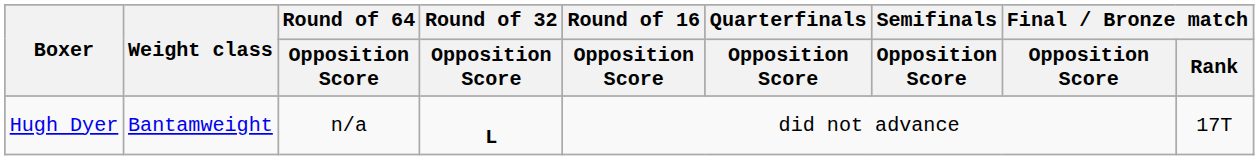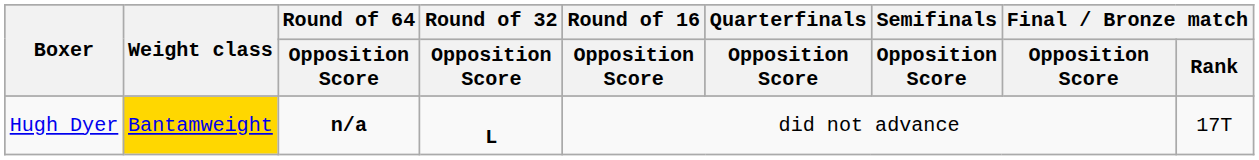Hugh Dyer | Weight class: no background -> gold background
Hugh Dyer | Round of 64 / Opposition Score: normal -> bold
